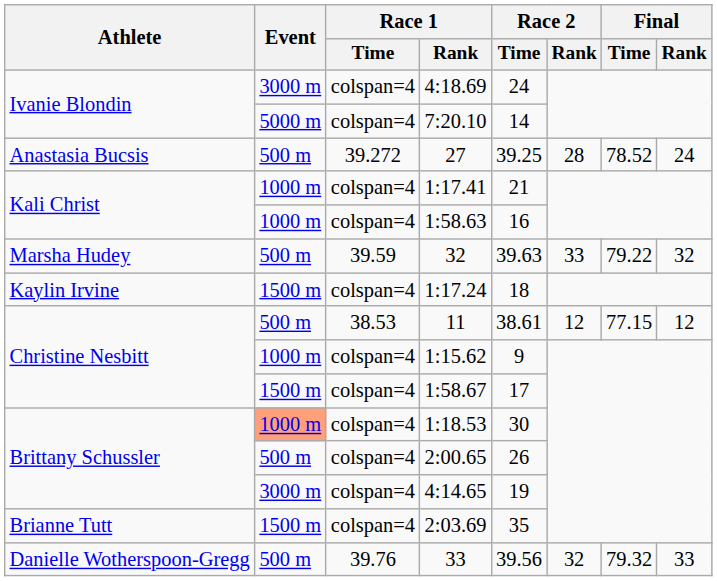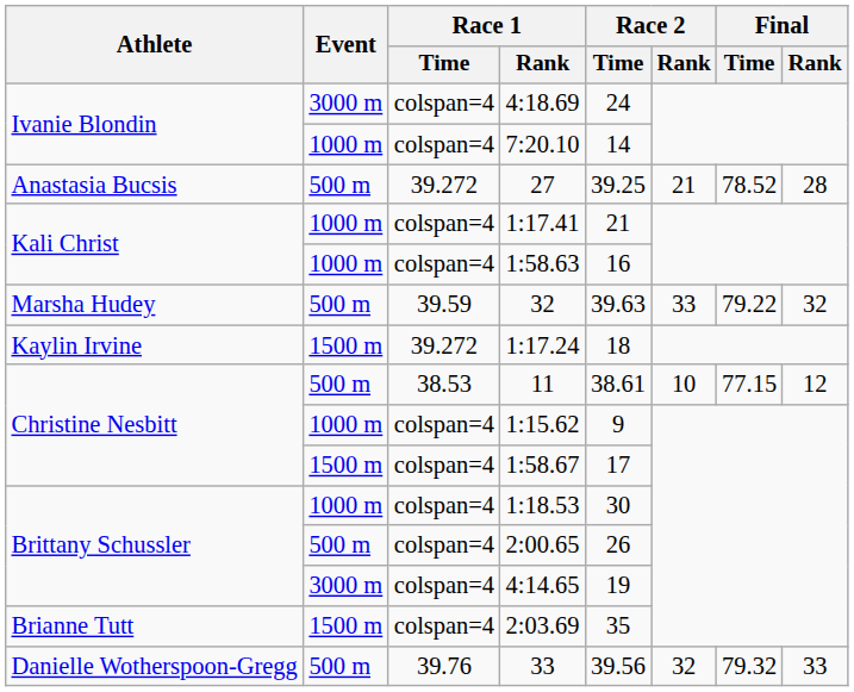7:20.10 | Event: 5000 m -> 1000 m
27 | Race 2 / Rank: 28 -> 21
27 | Final / Rank: 24 -> 28
1:17.24 | Race 1 / Time: colspan=4 -> 39.272
11 | Race 2 / Rank: 12 -> 10
1:18.53 | Event: lightsalmon background -> no background
